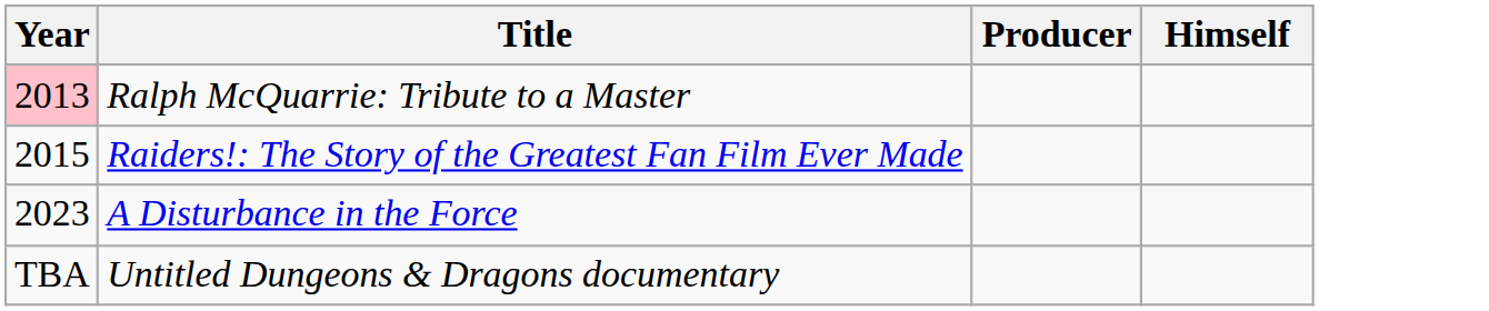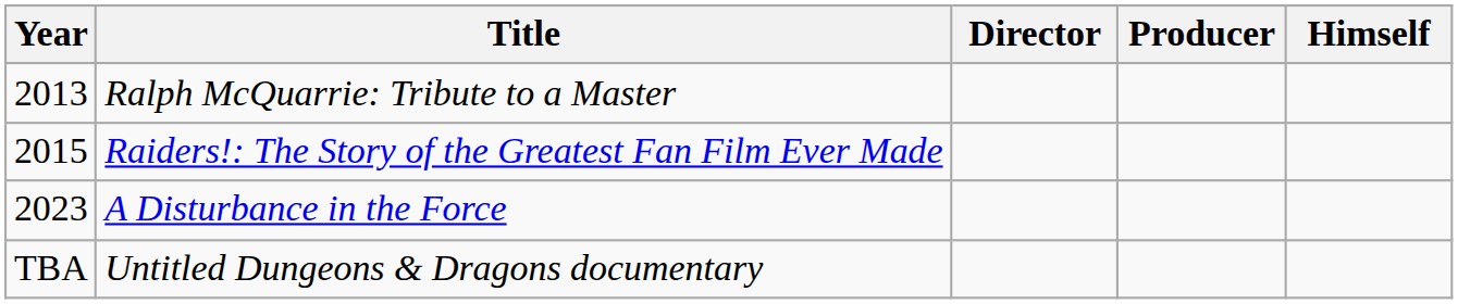+ column: Director
Ralph McQuarrie: Tribute to a Master | Year: pink background -> no background
